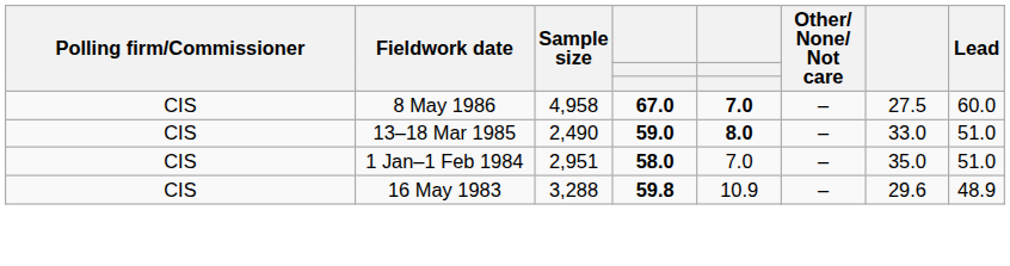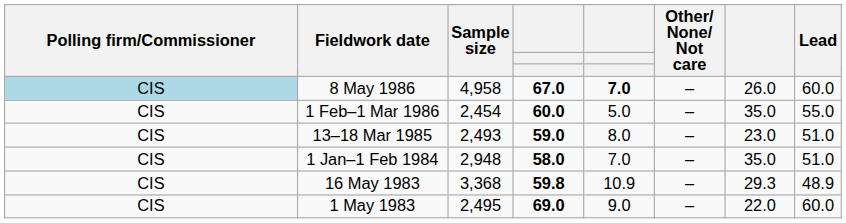8 May 1986 | Polling firm/Commissioner: no background -> lightblue background
8 May 1986 | column 7: 27.5 -> 26.0
+ row: CIS | 1 Feb–1 Mar 1986 | 2,454 | 60.0 | 5.0 | – | 35.0 | 55.0
13–18 Mar 1985 | Sample size: 2,490 -> 2,493
13–18 Mar 1985 | column 5: bold -> normal
13–18 Mar 1985 | column 7: 33.0 -> 23.0
1 Jan–1 Feb 1984 | Sample size: 2,951 -> 2,948
16 May 1983 | Sample size: 3,288 -> 3,368
16 May 1983 | column 7: 29.6 -> 29.3
+ row: CIS | 1 May 1983 | 2,495 | 69.0 | 9.0 | – | 22.0 | 60.0
